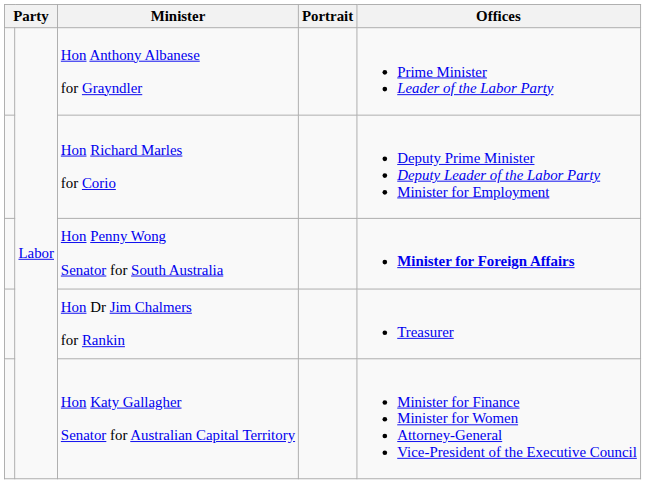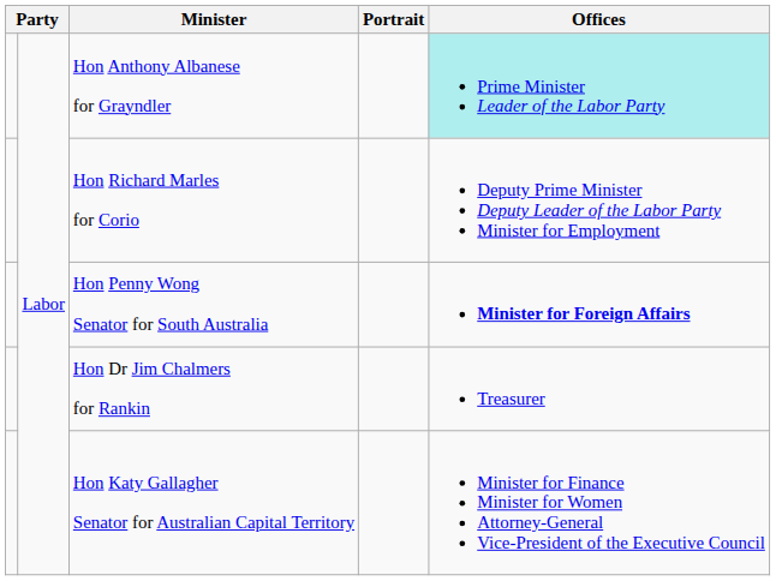Hon Anthony Albanese for Grayndler | Offices: no background -> paleturquoise background
